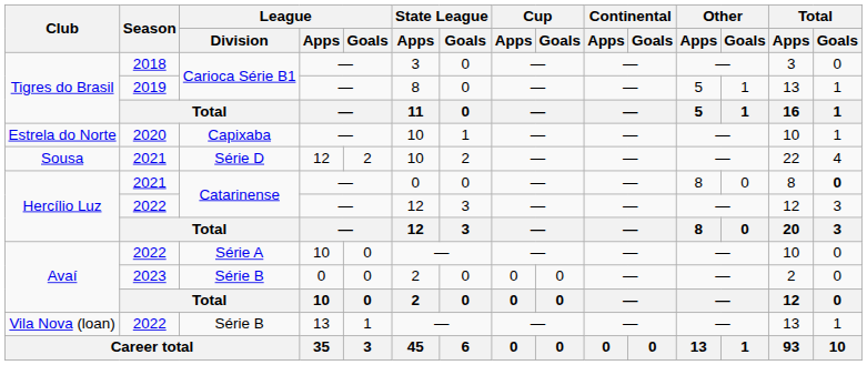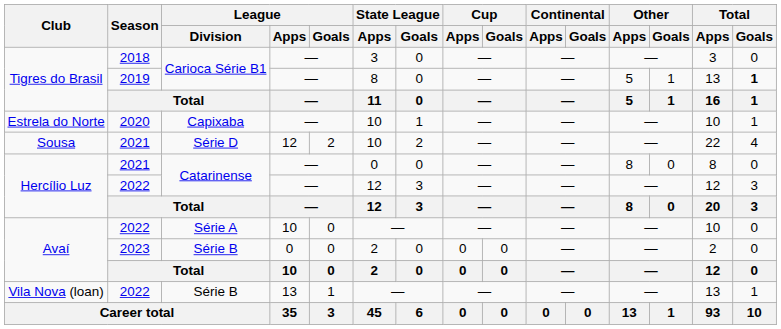Tigres do Brasil / 2019 | Total / Goals: normal -> bold
Hercílio Luz / 2021 | Total / Goals: bold -> normal
